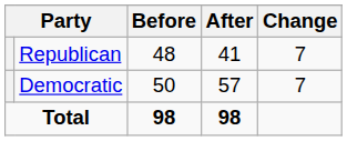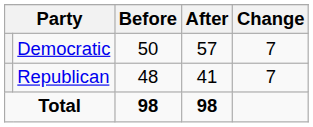rows swapped: Democratic <-> Republican
